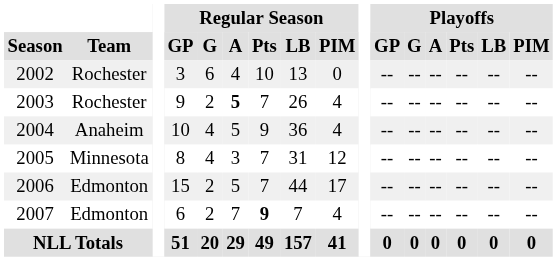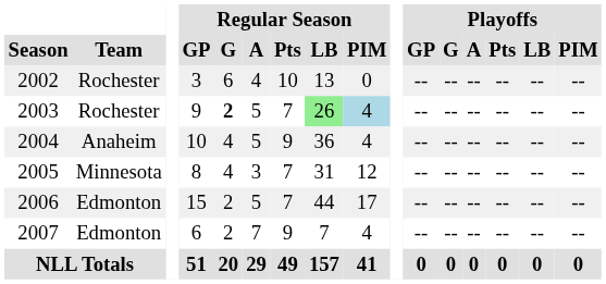2003 | Regular Season / G: normal -> bold
2003 | Regular Season / A: bold -> normal
2003 | Regular Season / LB: no background -> lightgreen background
2003 | Regular Season / PIM: no background -> lightblue background
2007 | Regular Season / Pts: bold -> normal
